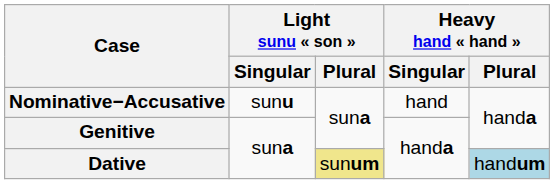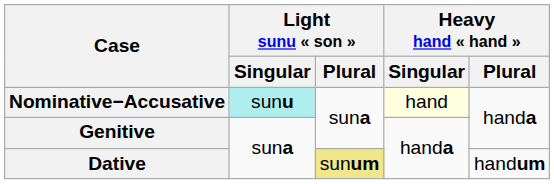Nominative−Accusative | Light sunu « son » / Singular: no background -> paleturquoise background
Nominative−Accusative | Heavy hand « hand » / Singular: no background -> lightyellow background
Dative | Heavy hand « hand » / Plural: lightblue background -> no background
